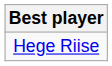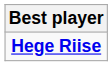row 2 | column 1: normal -> bold
